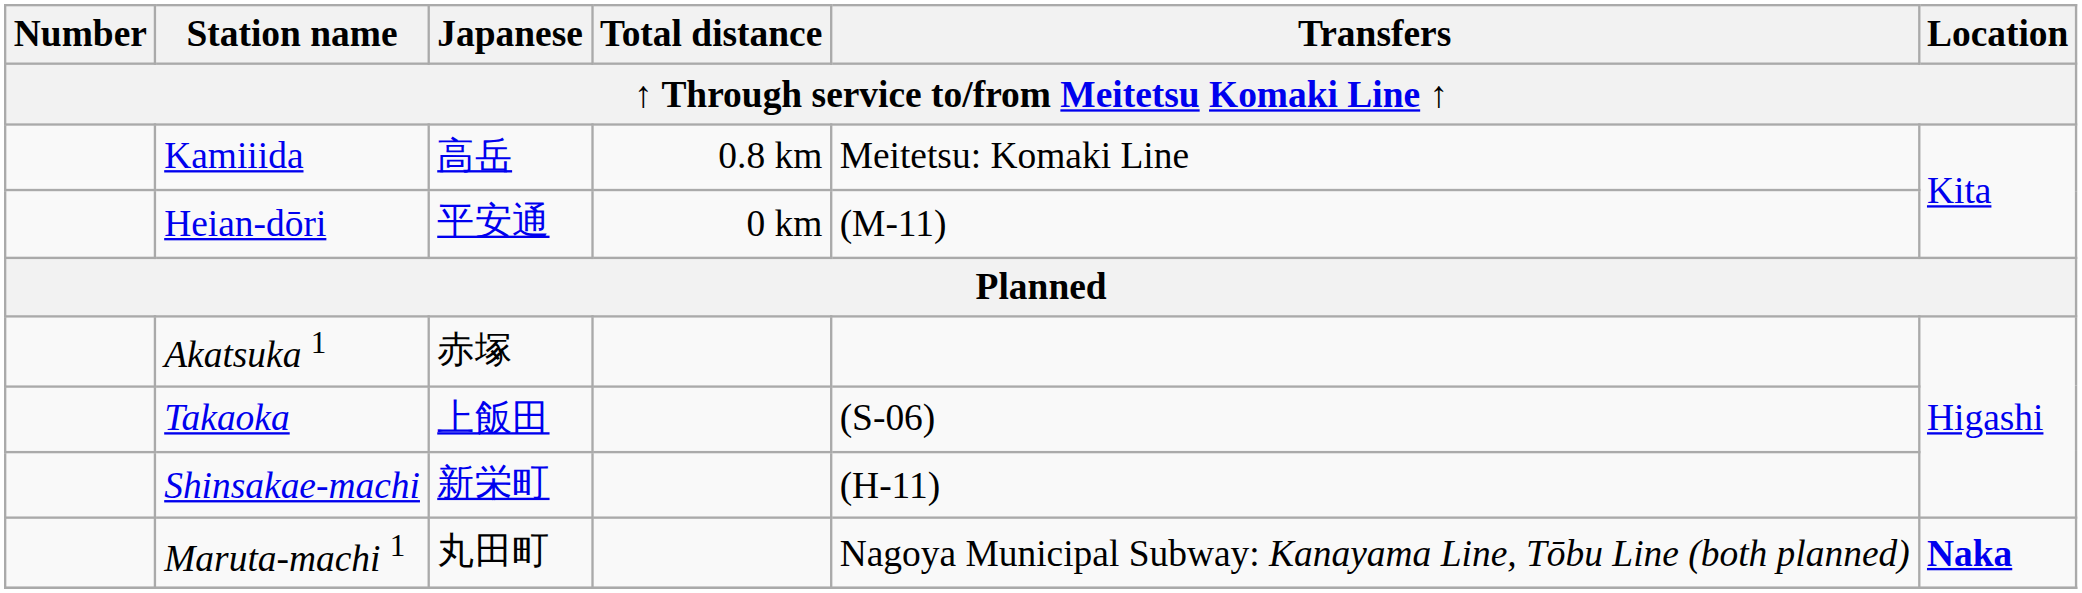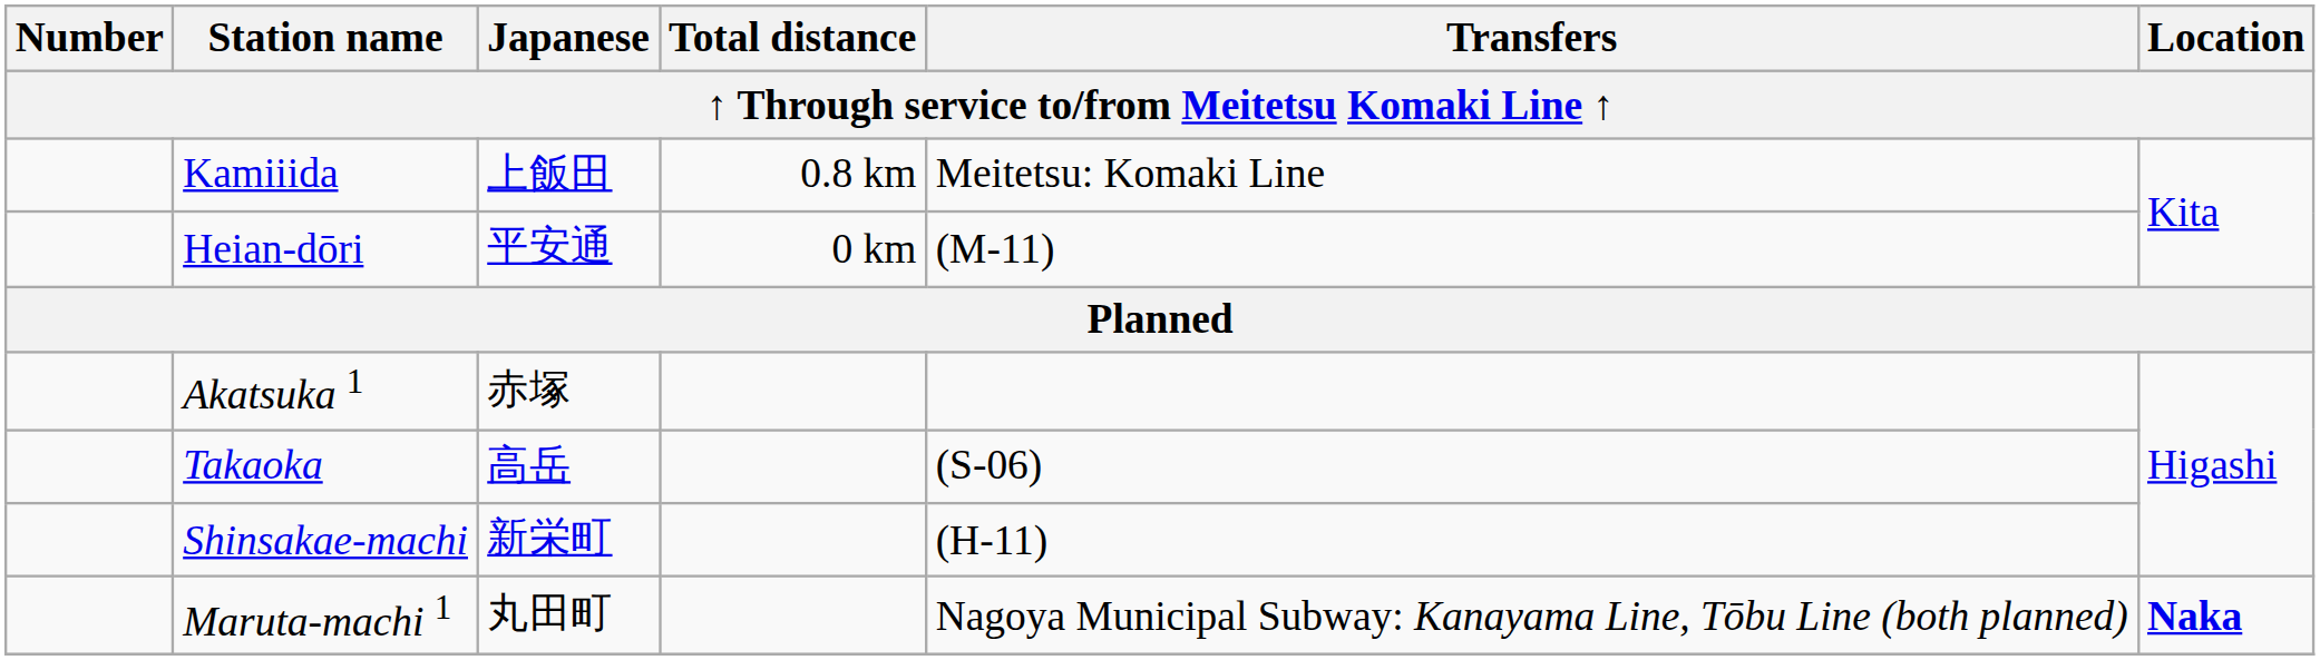Kamiiida | Japanese: 高岳 -> 上飯田
Takaoka | Japanese: 上飯田 -> 高岳
